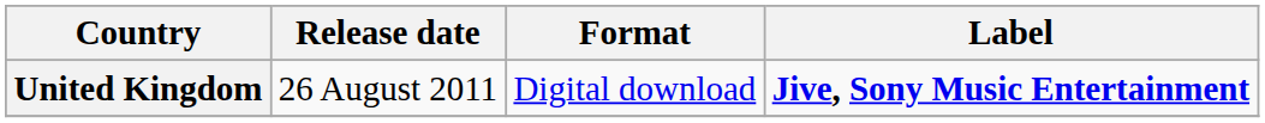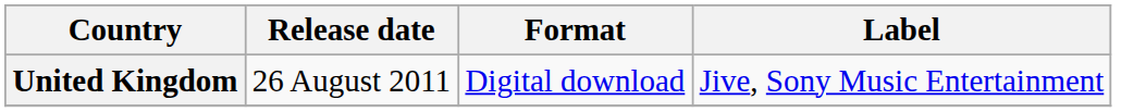United Kingdom | Label: bold -> normal
